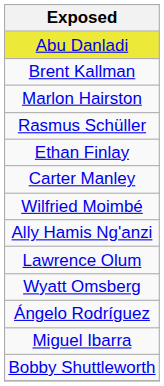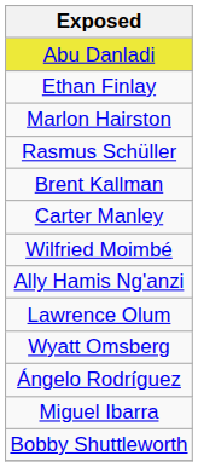row 3 | column 1: Brent Kallman -> Ethan Finlay
row 6 | column 1: Ethan Finlay -> Brent Kallman
